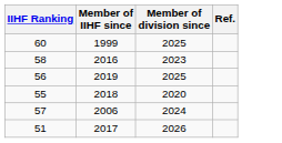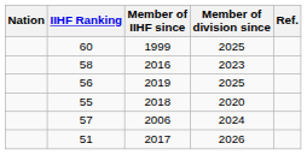+ column: Nation
